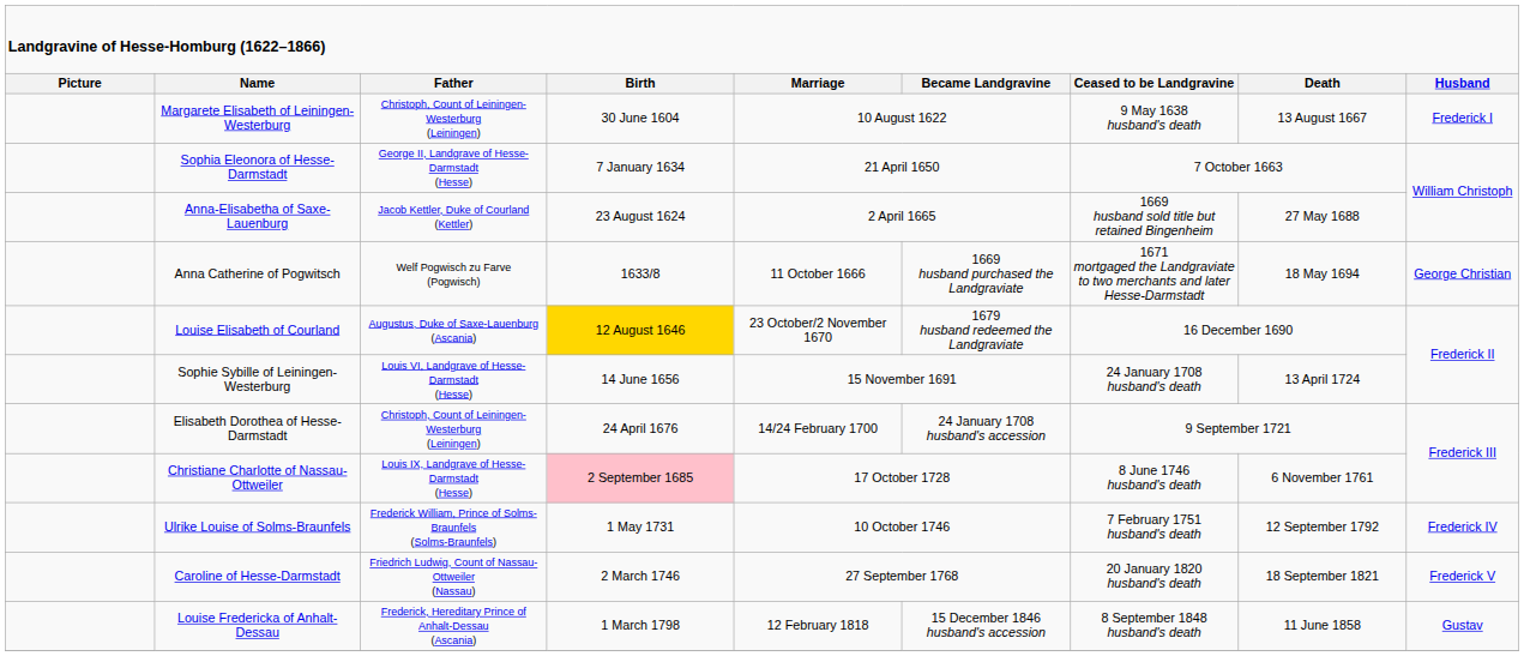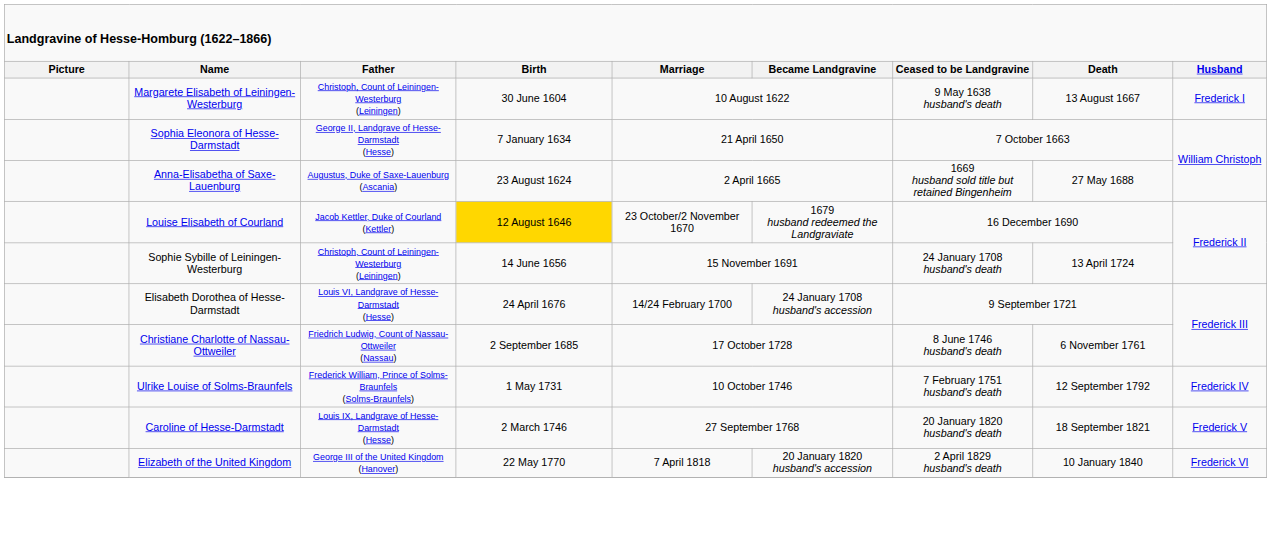Anna-Elisabetha of Saxe-Lauenburg | column 3: Jacob Kettler, Duke of Courland (Kettler) -> Augustus, Duke of Saxe-Lauenburg (Ascania)
- row: Anna Catherine of Pogwitsch | Welf Pogwisch zu Farve (Pogwisch) | 1633/8 | 11 October 1666 | 1669 husband purchased the Landgraviate | 1671 mortgaged the Landgraviate to two merchants and later Hesse-Darmstadt | 18 May 1694 | George Christian
Louise Elisabeth of Courland | column 3: Augustus, Duke of Saxe-Lauenburg (Ascania) -> Jacob Kettler, Duke of Courland (Kettler)
Sophie Sybille of Leiningen-Westerburg | column 3: Louis VI, Landgrave of Hesse-Darmstadt (Hesse) -> Christoph, Count of Leiningen-Westerburg (Leiningen)
Elisabeth Dorothea of Hesse-Darmstadt | column 3: Christoph, Count of Leiningen-Westerburg (Leiningen) -> Louis VI, Landgrave of Hesse-Darmstadt (Hesse)
Christiane Charlotte of Nassau-Ottweiler | column 3: Louis IX, Landgrave of Hesse-Darmstadt (Hesse) -> Friedrich Ludwig, Count of Nassau-Ottweiler (Nassau)
Christiane Charlotte of Nassau-Ottweiler | column 4: pink background -> no background
Caroline of Hesse-Darmstadt | column 3: Friedrich Ludwig, Count of Nassau-Ottweiler (Nassau) -> Louis IX, Landgrave of Hesse-Darmstadt (Hesse)
+ row: Elizabeth of the United Kingdom | George III of the United Kingdom (Hanover) | 22 May 1770 | 7 April 1818 | 20 January 1820 husband's accession | 2 April 1829 husband's death | 10 January 1840 | Frederick VI
- row: Louise Fredericka of Anhalt-Dessau | Frederick, Hereditary Prince of Anhalt-Dessau (Ascania) | 1 March 1798 | 12 February 1818 | 15 December 1846 husband's accession | 8 September 1848 husband's death | 11 June 1858 | Gustav
